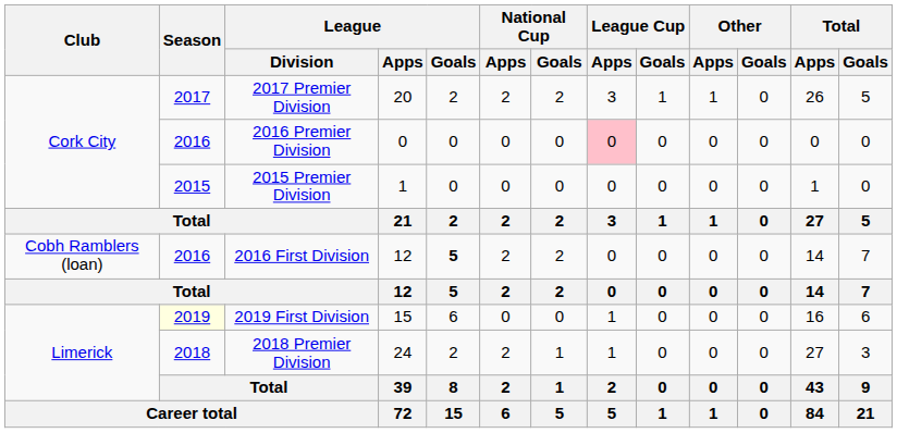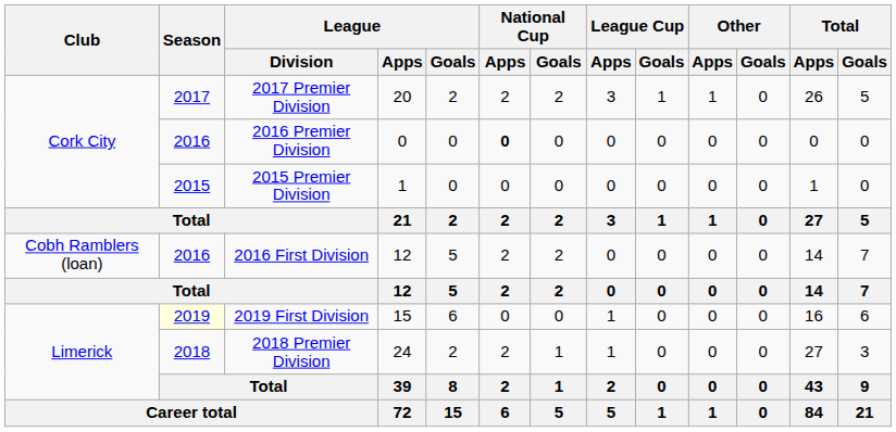2016 Premier Division | National Cup / Apps: normal -> bold
2016 Premier Division | League Cup / Apps: pink background -> no background
2016 First Division | League / Goals: bold -> normal
